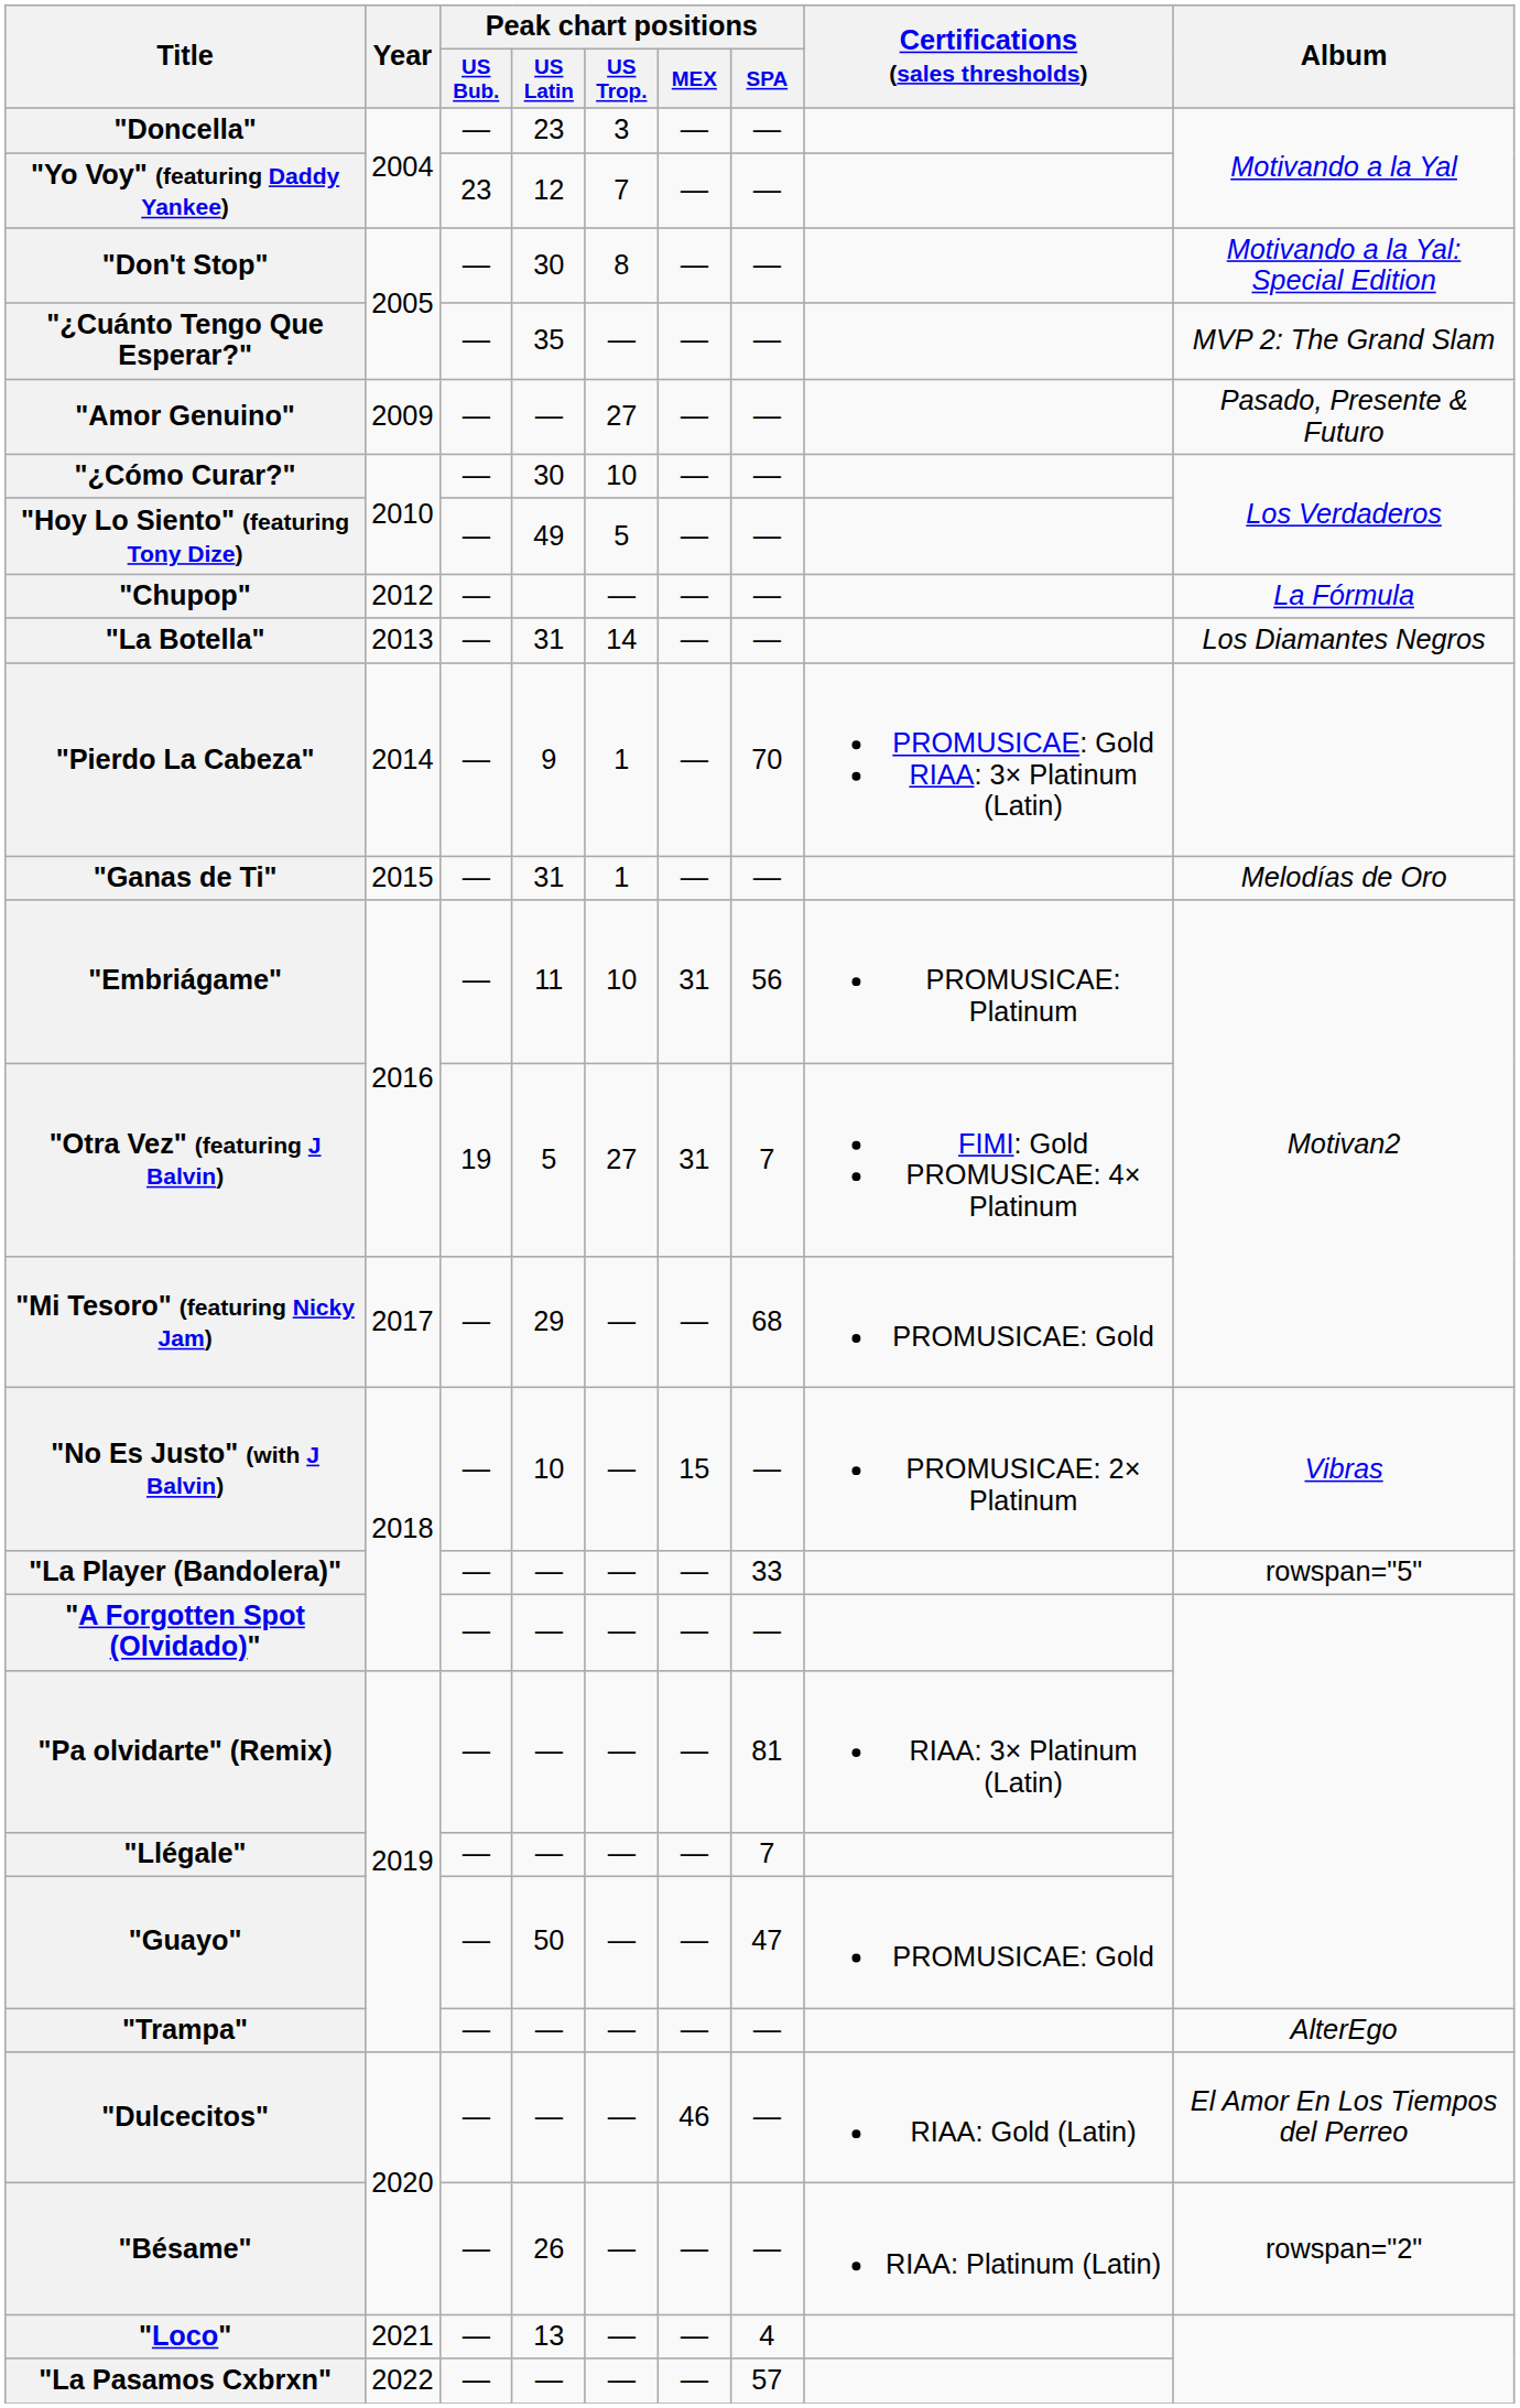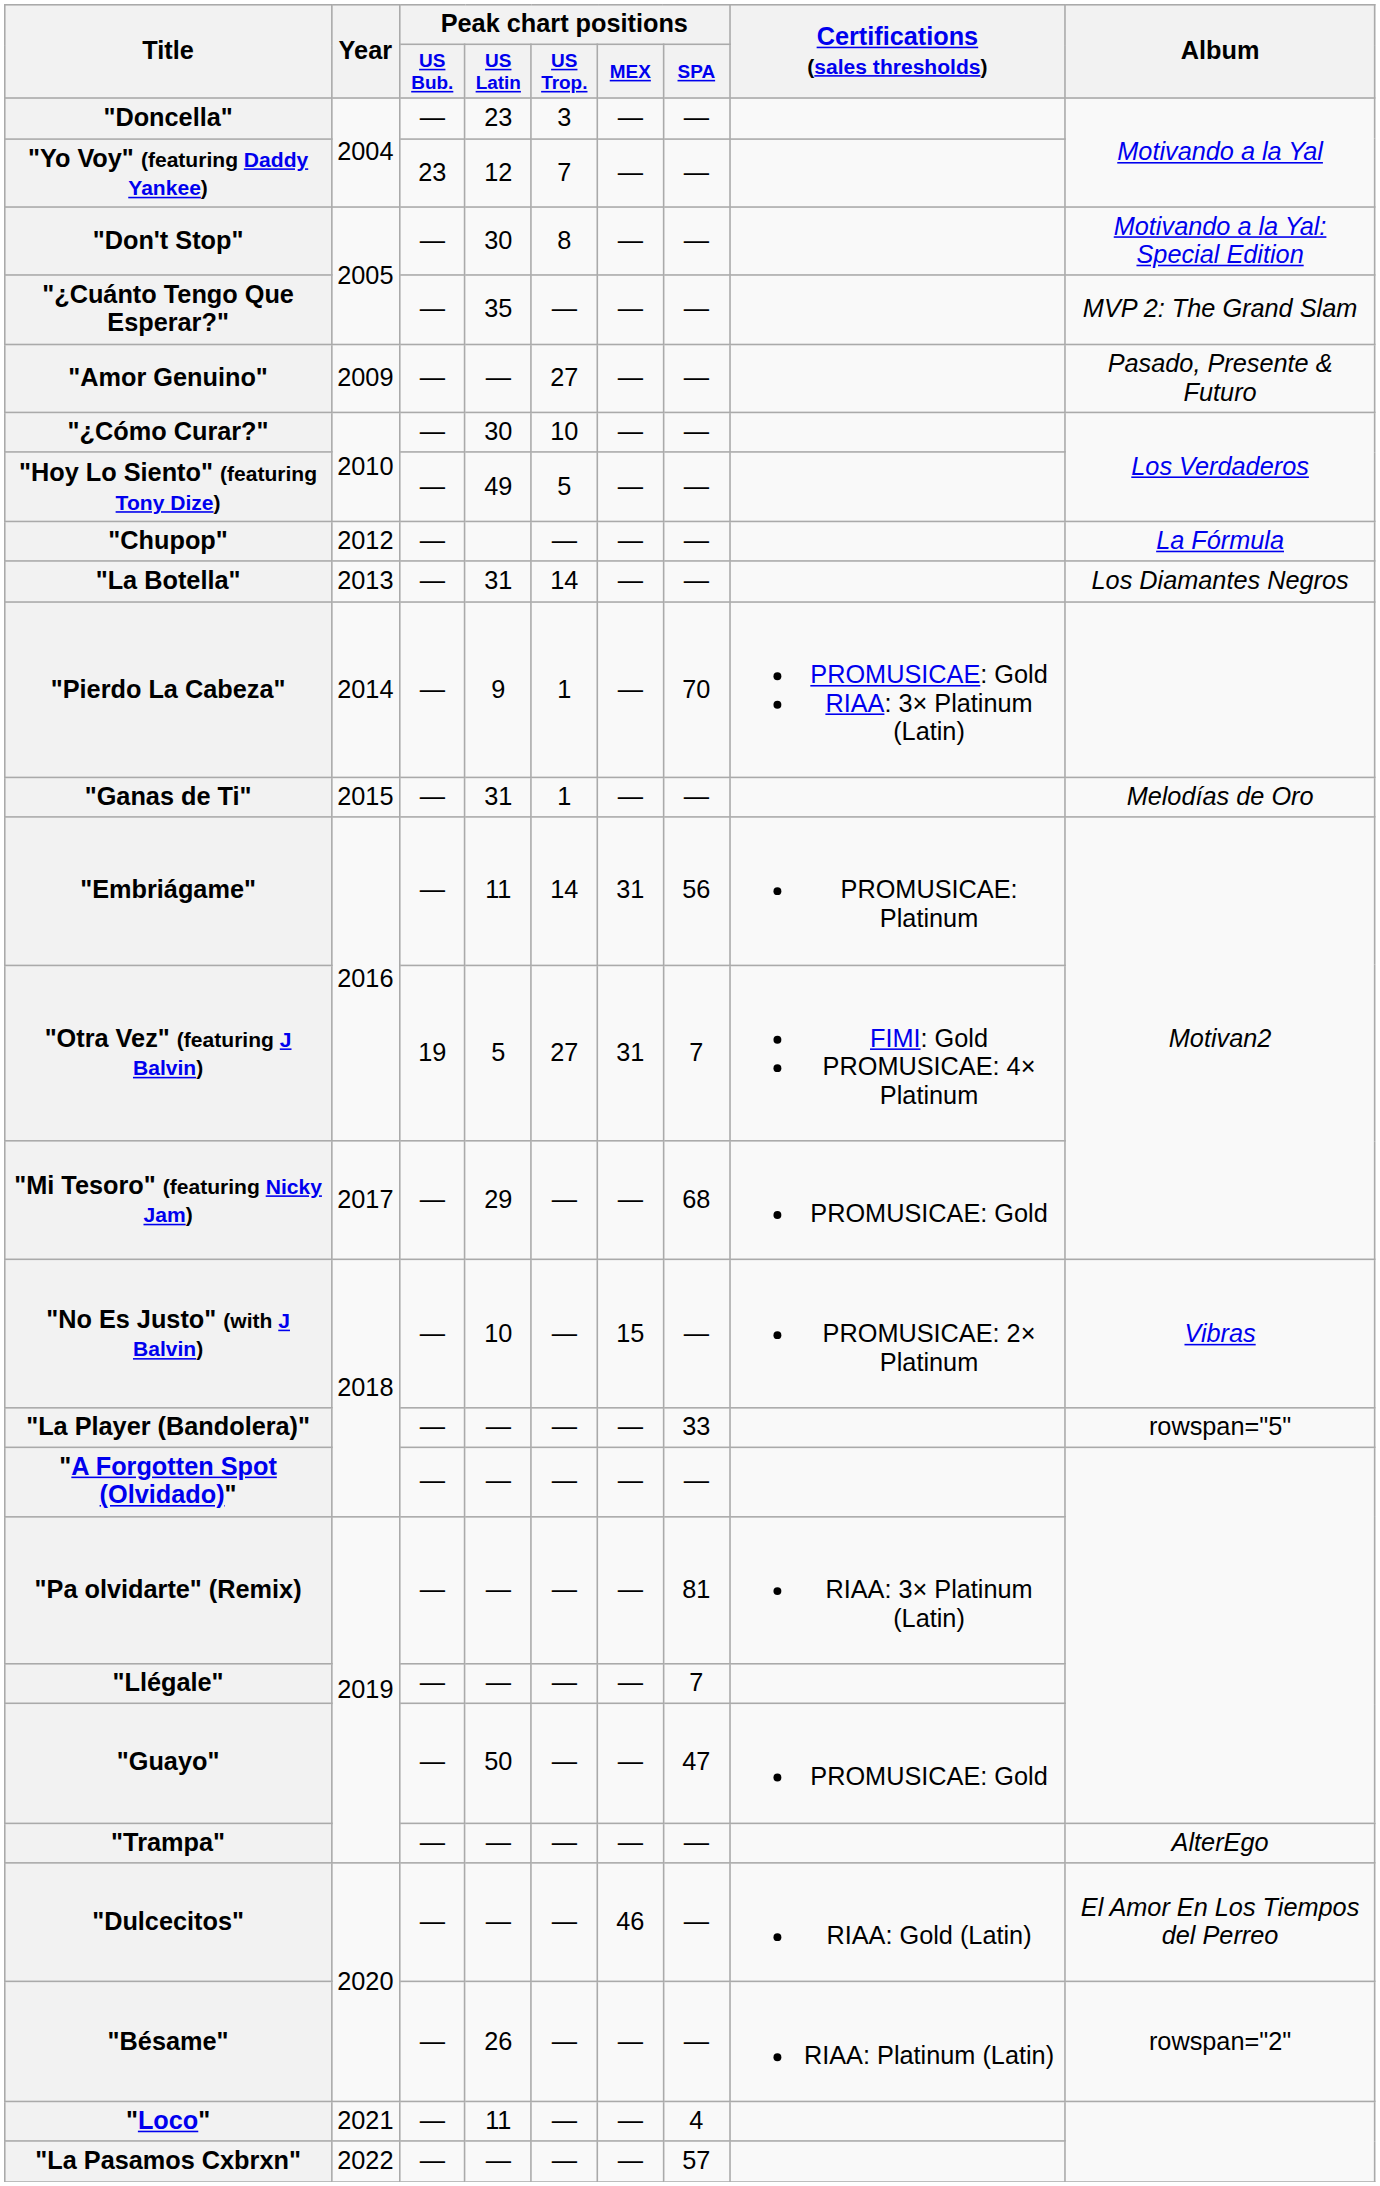"Embriágame" | Peak chart positions / US Trop.: 10 -> 14
"Loco" | Peak chart positions / US Latin: 13 -> 11
